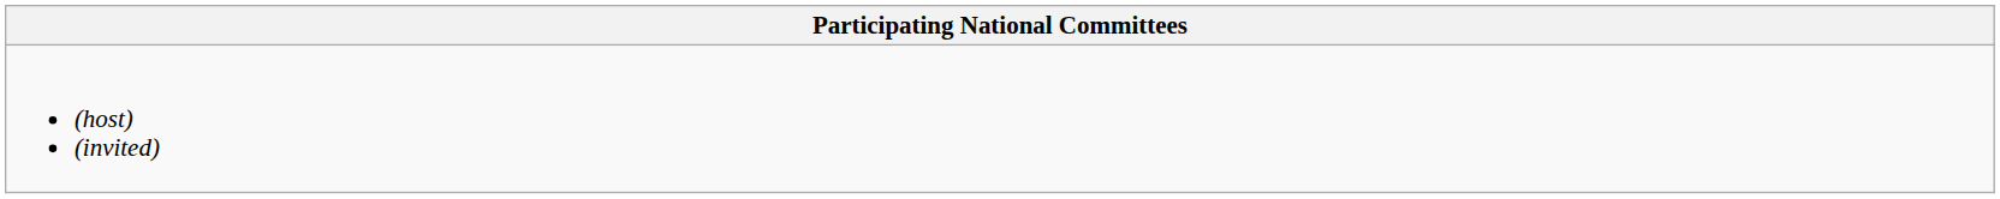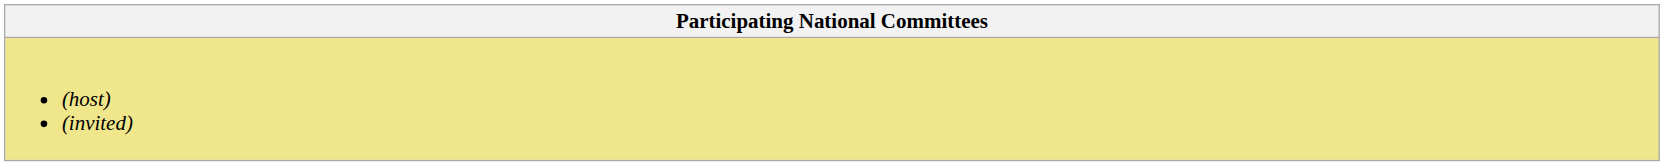row 2 | column 1: no background -> khaki background
